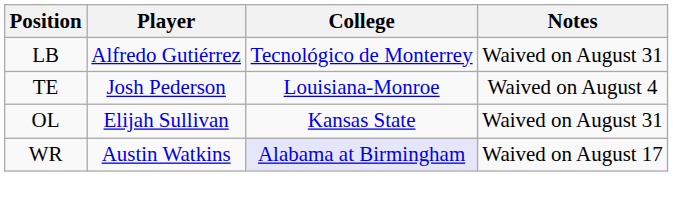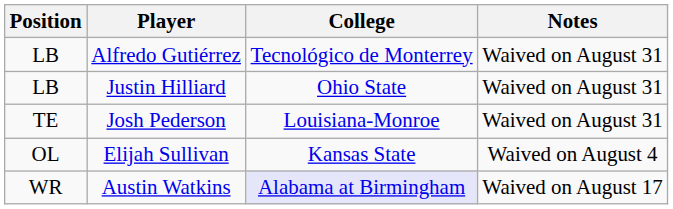+ row: LB | Justin Hilliard | Ohio State | Waived on August 31
Josh Pederson | Notes: Waived on August 4 -> Waived on August 31
Elijah Sullivan | Notes: Waived on August 31 -> Waived on August 4
